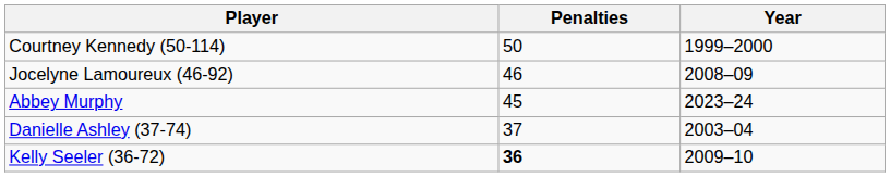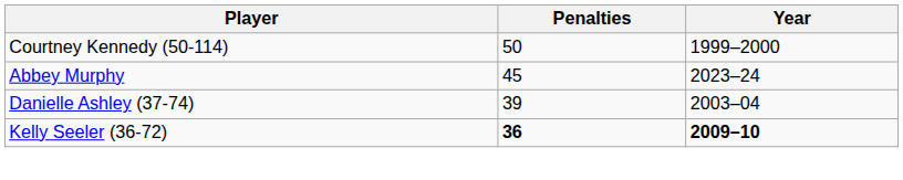- row: Jocelyne Lamoureux (46-92) | 46 | 2008–09
Danielle Ashley (37-74) | Penalties: 37 -> 39
Kelly Seeler (36-72) | Year: normal -> bold
